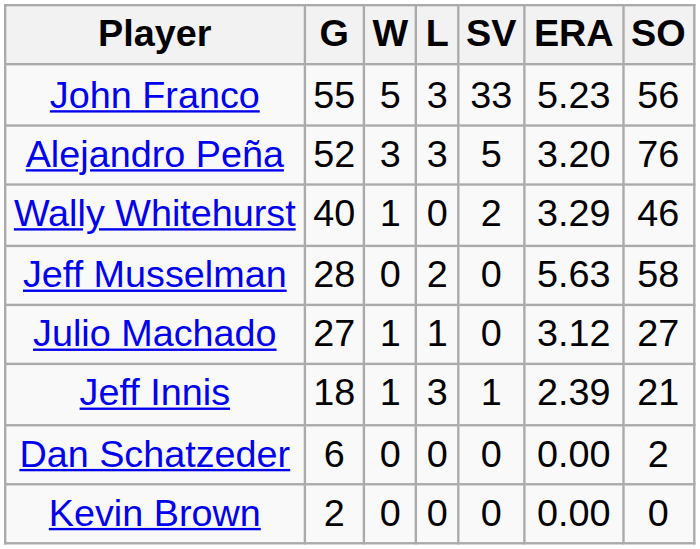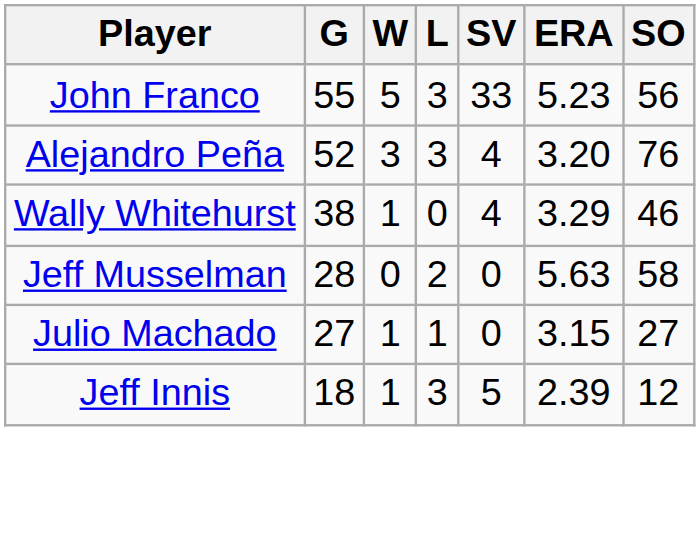Alejandro Peña | SV: 5 -> 4
Wally Whitehurst | G: 40 -> 38
Wally Whitehurst | SV: 2 -> 4
Julio Machado | ERA: 3.12 -> 3.15
Jeff Innis | SV: 1 -> 5
Jeff Innis | SO: 21 -> 12
- row: Dan Schatzeder | 6 | 0 | 0 | 0 | 0.00 | 2
- row: Kevin Brown | 2 | 0 | 0 | 0 | 0.00 | 0
